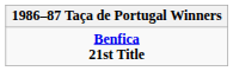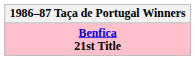row 2 | column 1: no background -> pink background
